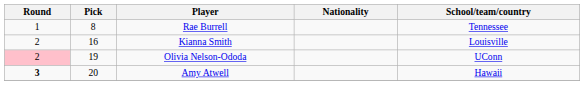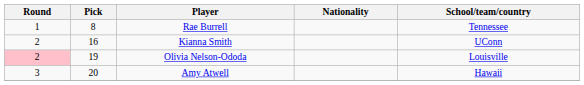Kianna Smith | School/team/country: Louisville -> UConn
Olivia Nelson-Ododa | School/team/country: UConn -> Louisville
Amy Atwell | Round: bold -> normal
